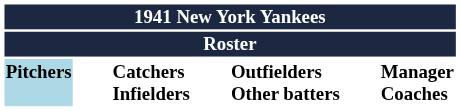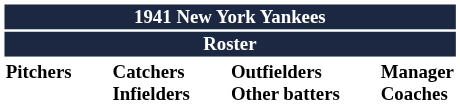Pitchers | column 1: lightblue background -> no background
